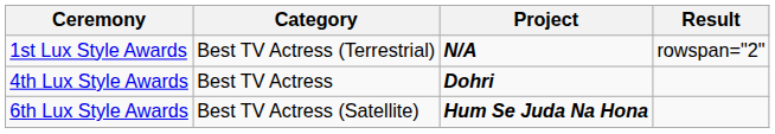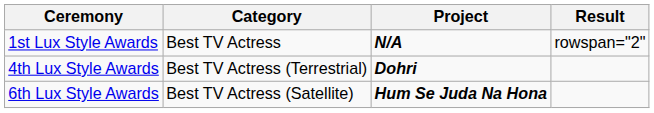1st Lux Style Awards | Category: Best TV Actress (Terrestrial) -> Best TV Actress
4th Lux Style Awards | Category: Best TV Actress -> Best TV Actress (Terrestrial)
